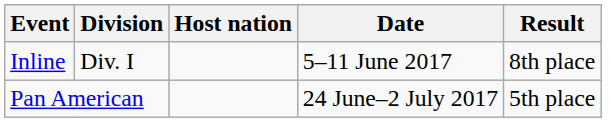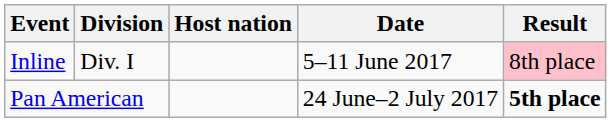Inline | Result: no background -> pink background
Pan American | Result: normal -> bold
